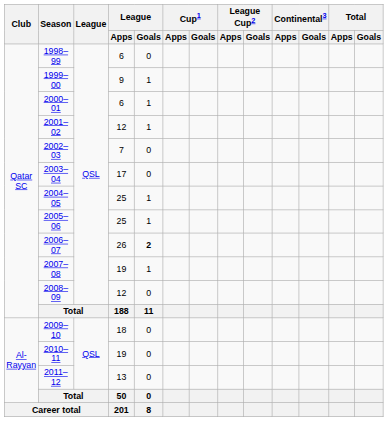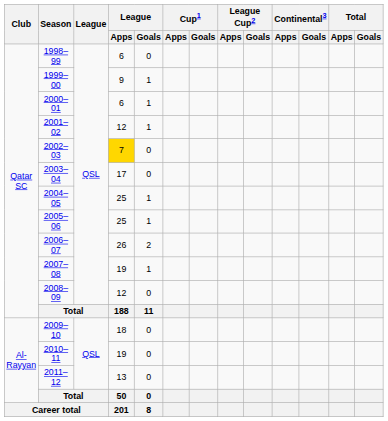2002–03 | League / Apps: no background -> gold background
2006–07 | League / Goals: bold -> normal
